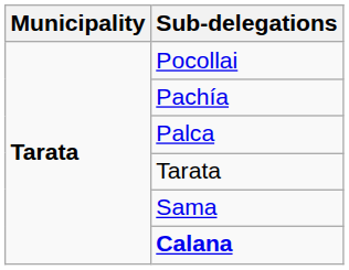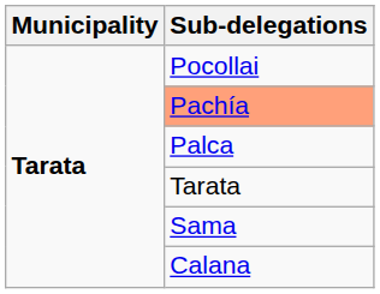Pachía | Sub-delegations: no background -> lightsalmon background
Calana | Sub-delegations: bold -> normal
